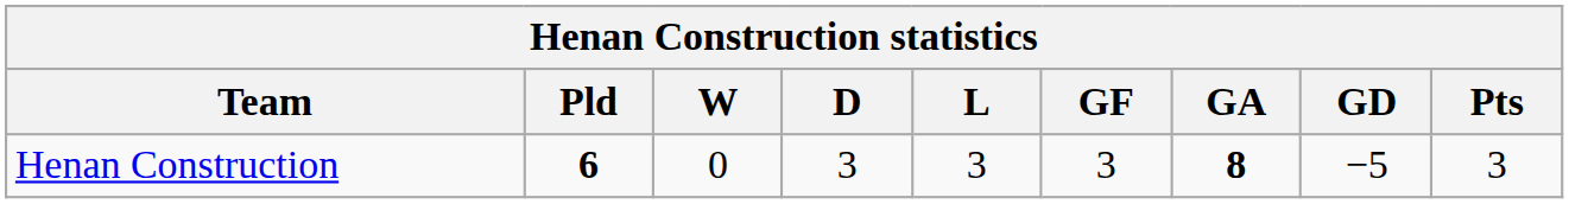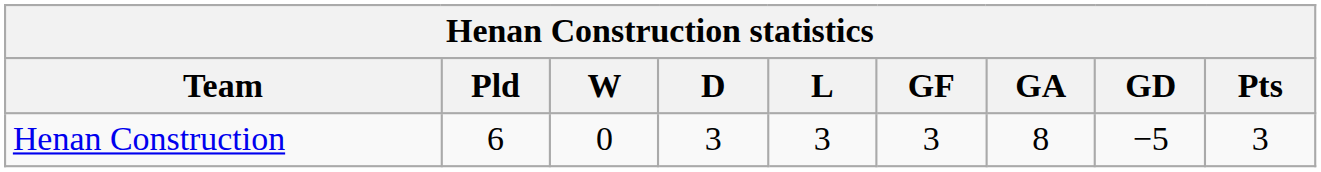Henan Construction | Pld: bold -> normal
Henan Construction | GA: bold -> normal
